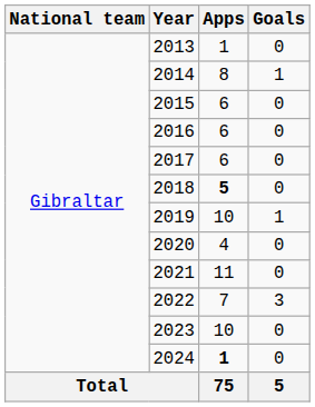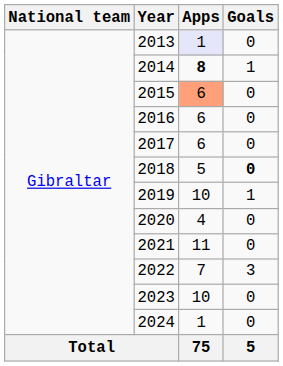2013 | Apps: no background -> lavender background
2014 | Apps: normal -> bold
2015 | Apps: no background -> lightsalmon background
2018 | Apps: bold -> normal
2018 | Goals: normal -> bold
2024 | Apps: bold -> normal
